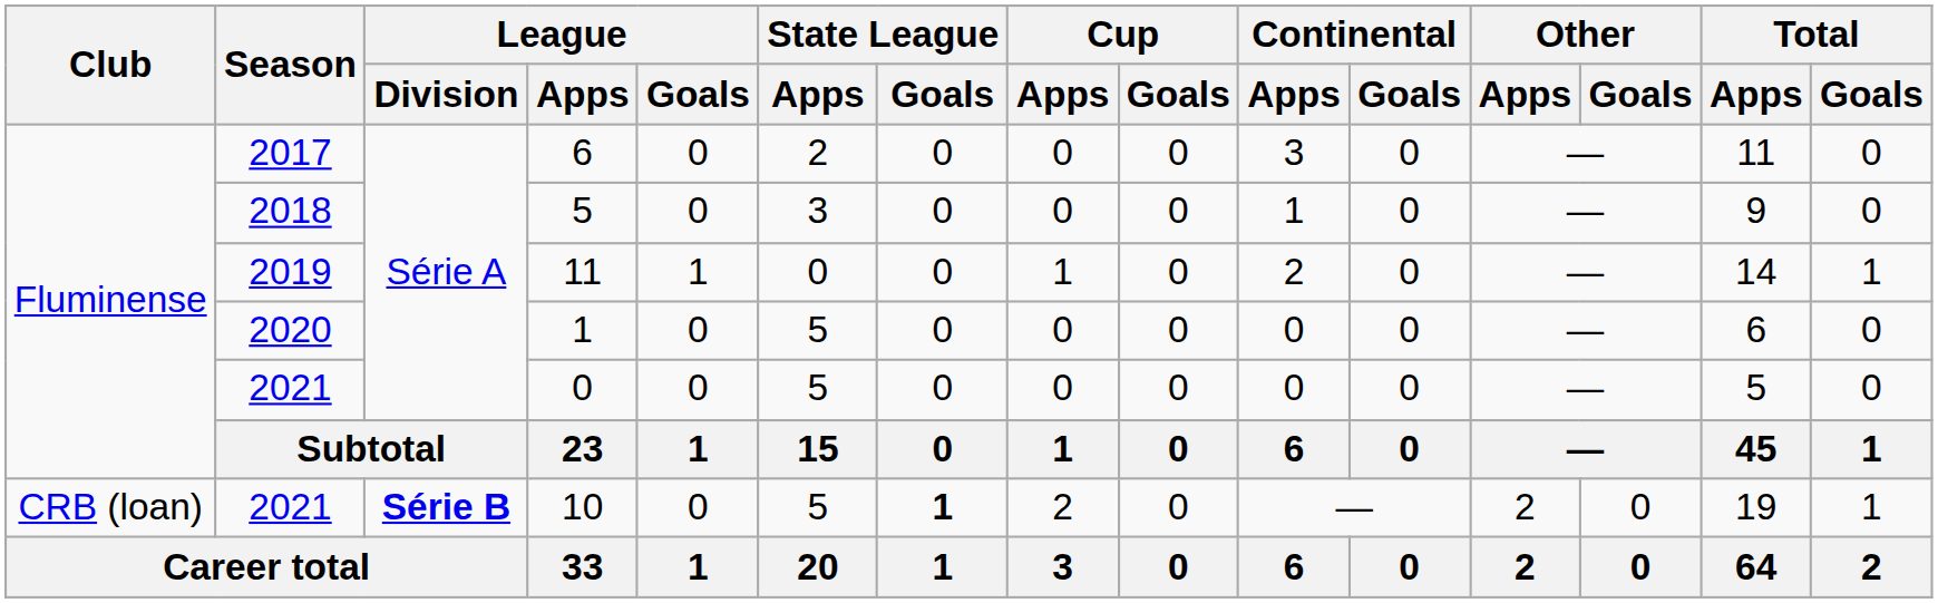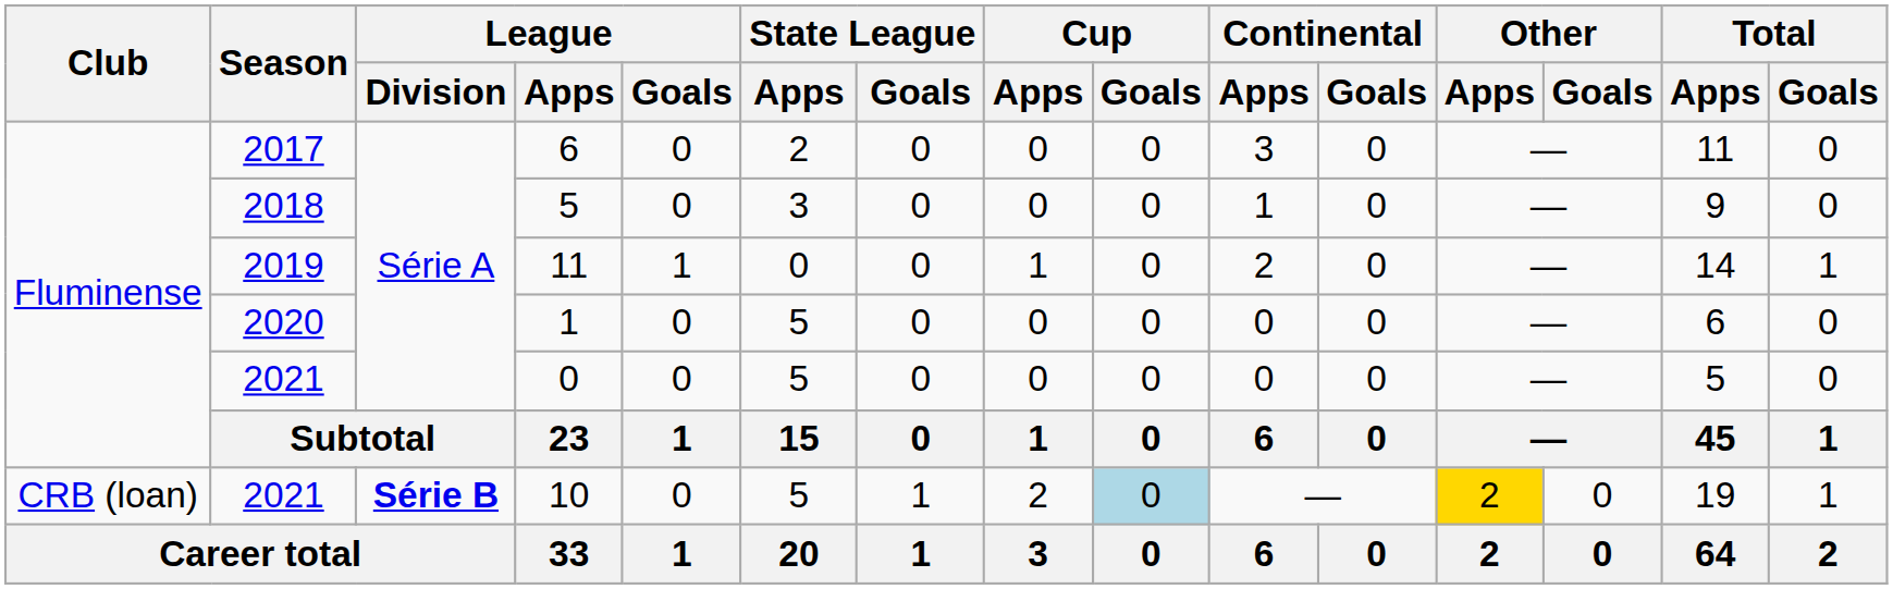10 | State League / Goals: bold -> normal
10 | Cup / Goals: no background -> lightblue background
10 | Other / Apps: no background -> gold background
